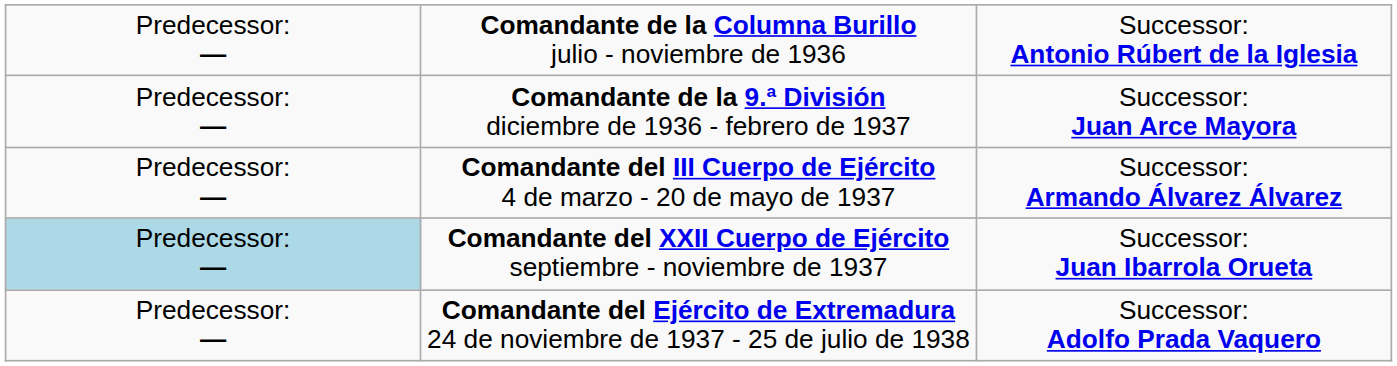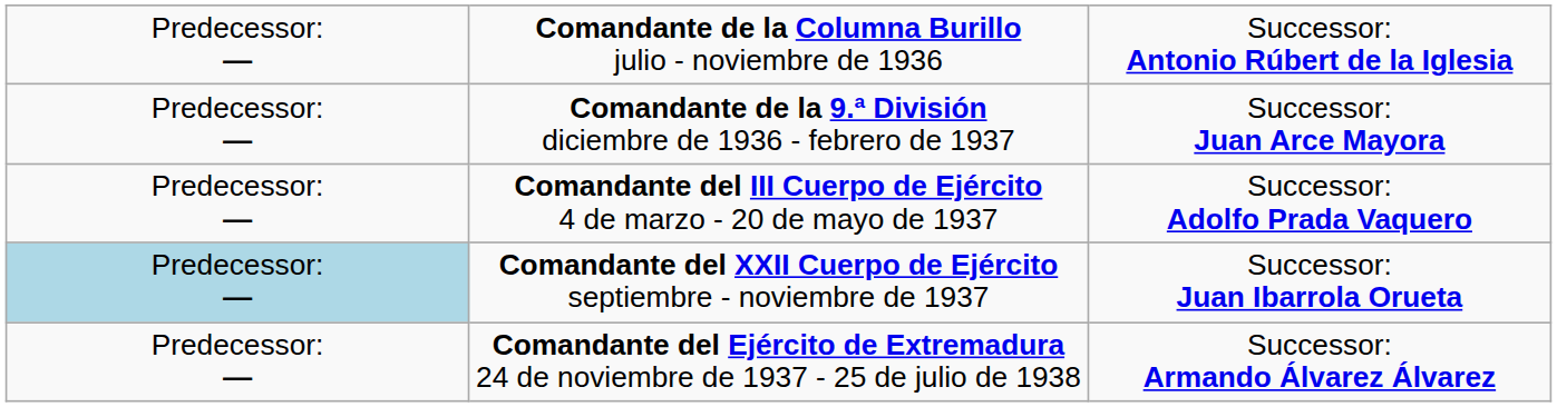row 3 | column 3: Successor: Armando Álvarez Álvarez -> Successor: Adolfo Prada Vaquero
row 5 | column 3: Successor: Adolfo Prada Vaquero -> Successor: Armando Álvarez Álvarez
